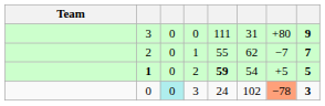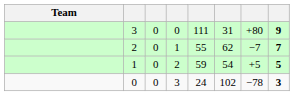row 4 | column 2: bold -> normal
row 4 | column 5: bold -> normal
row 5 | column 3: paleturquoise background -> no background
row 5 | column 7: lightsalmon background -> no background
